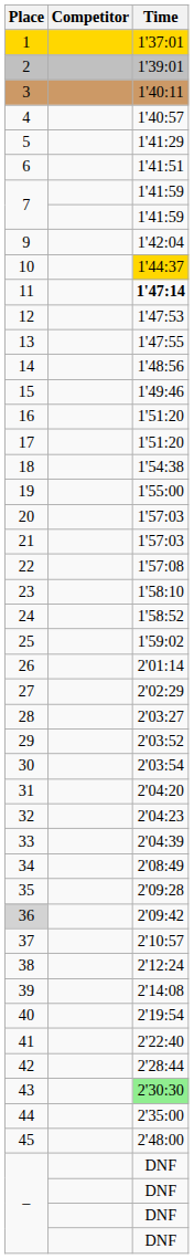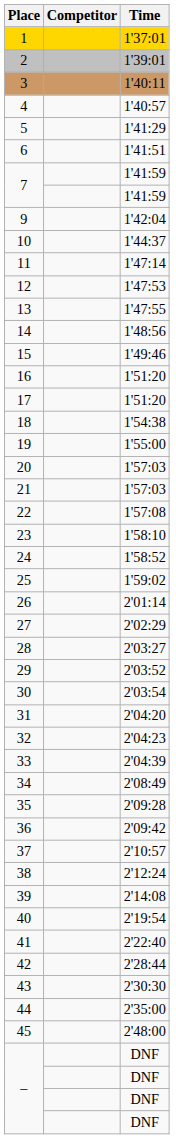10 | Time: gold background -> no background
11 | Time: bold -> normal
36 | Place: lightgrey background -> no background
43 | Time: lightgreen background -> no background
